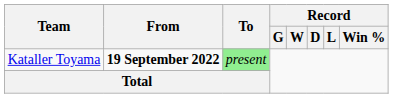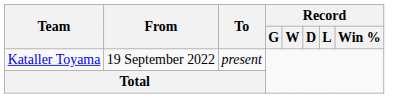Kataller Toyama | From: bold -> normal
Kataller Toyama | To: lightgreen background -> no background
